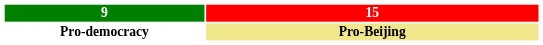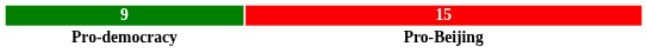Pro-democracy | 15: khaki background -> no background
